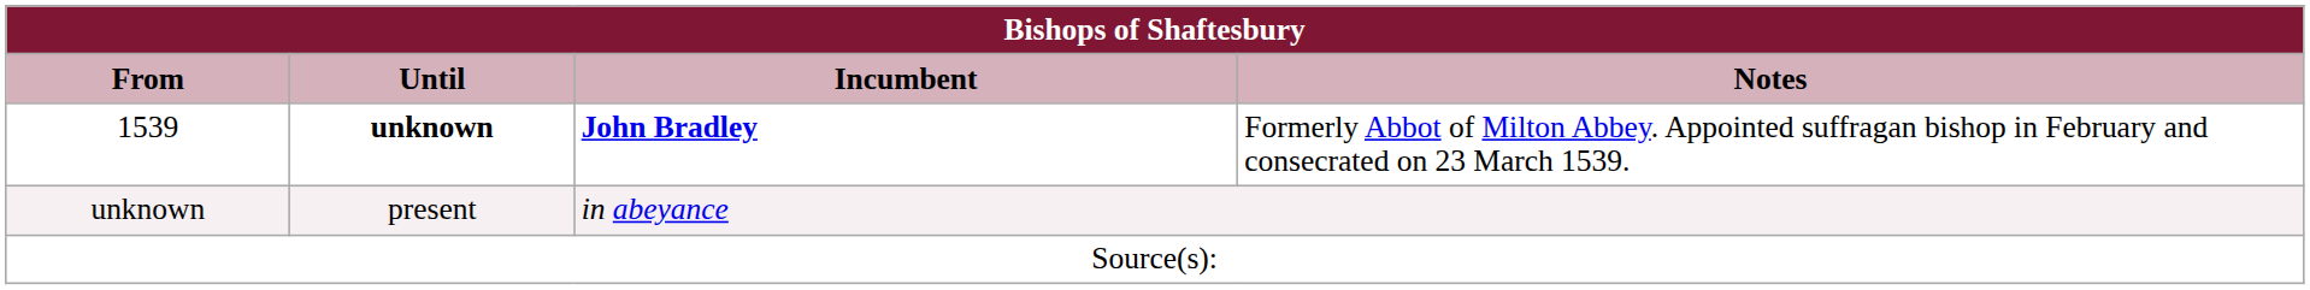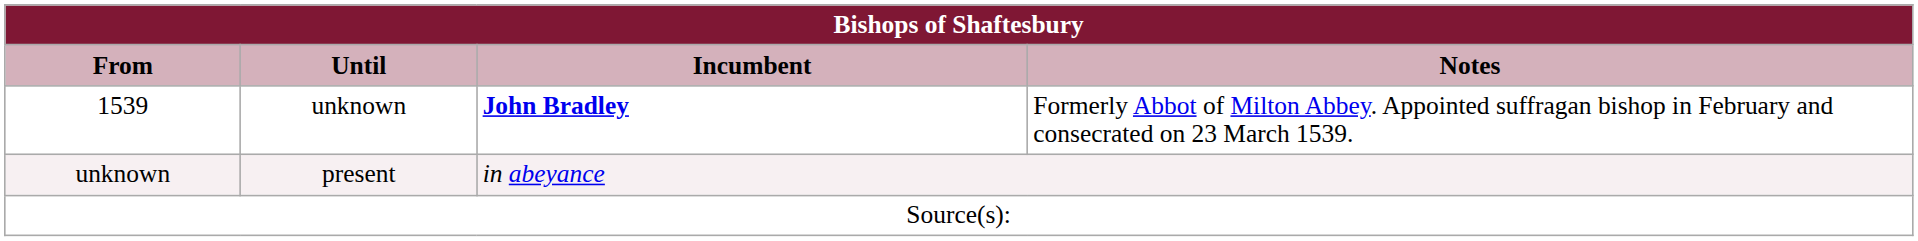1539 | Until: bold -> normal
